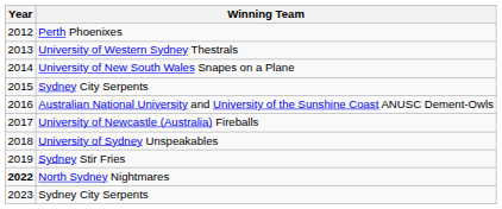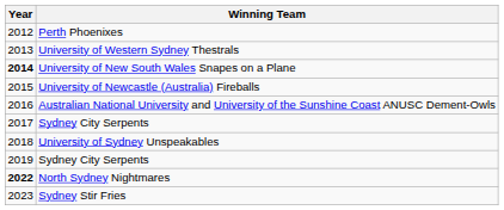row 4 | Year: normal -> bold
row 5 | Winning Team: Sydney City Serpents -> University of Newcastle (Australia) Fireballs
row 7 | Winning Team: University of Newcastle (Australia) Fireballs -> Sydney City Serpents
row 9 | Winning Team: Sydney Stir Fries -> Sydney City Serpents
row 11 | Winning Team: Sydney City Serpents -> Sydney Stir Fries
